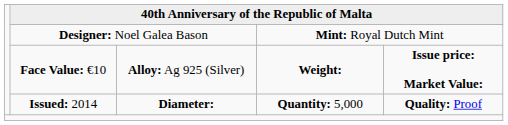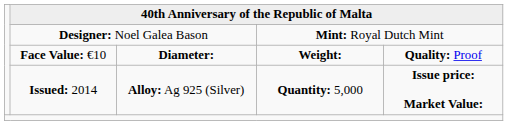Face Value: €10 | column 3: Alloy: Ag 925 (Silver) -> Diameter:
Face Value: €10 | column 5: Issue price: Market Value: -> Quality: Proof
Issued: 2014 | column 3: Diameter: -> Alloy: Ag 925 (Silver)
Issued: 2014 | column 5: Quality: Proof -> Issue price: Market Value:
